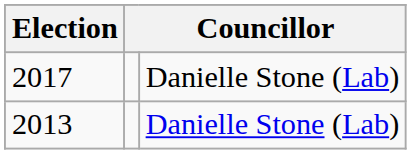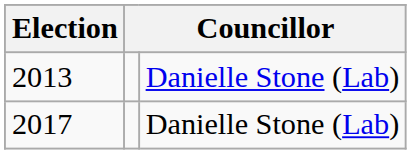rows swapped: 2013 <-> 2017
